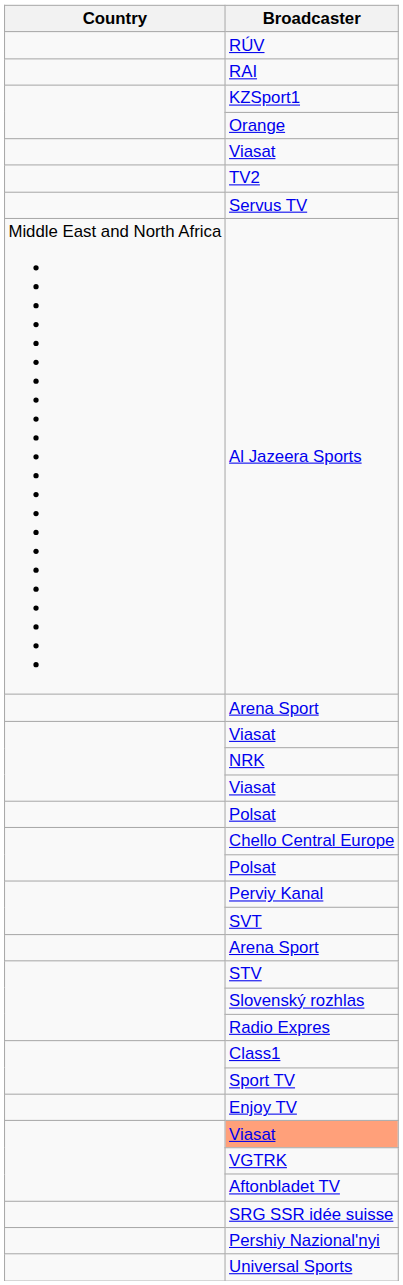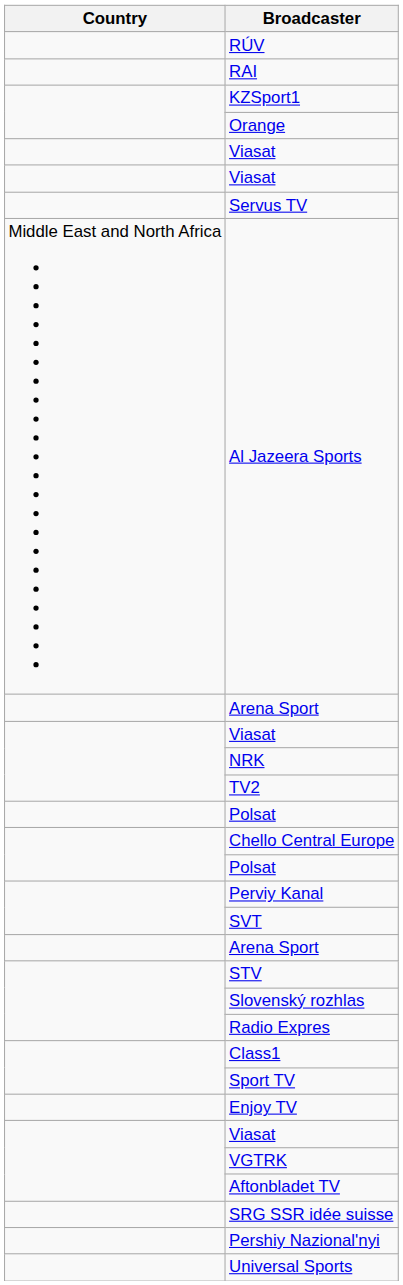row 7 | Broadcaster: TV2 -> Viasat
row 13 | Broadcaster: Viasat -> TV2
row 26 | Broadcaster: lightsalmon background -> no background
